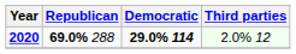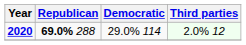2020 | Democratic: bold -> normal
